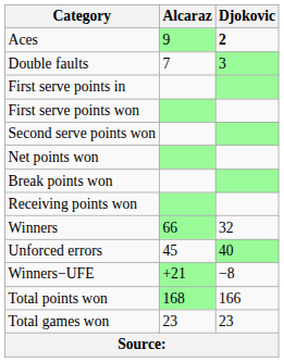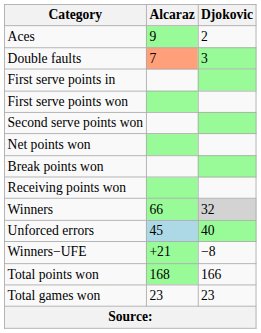Aces | Djokovic: bold -> normal
Double faults | Alcaraz: no background -> lightsalmon background
Winners | Djokovic: no background -> lightgrey background
Unforced errors | Alcaraz: no background -> lightblue background
